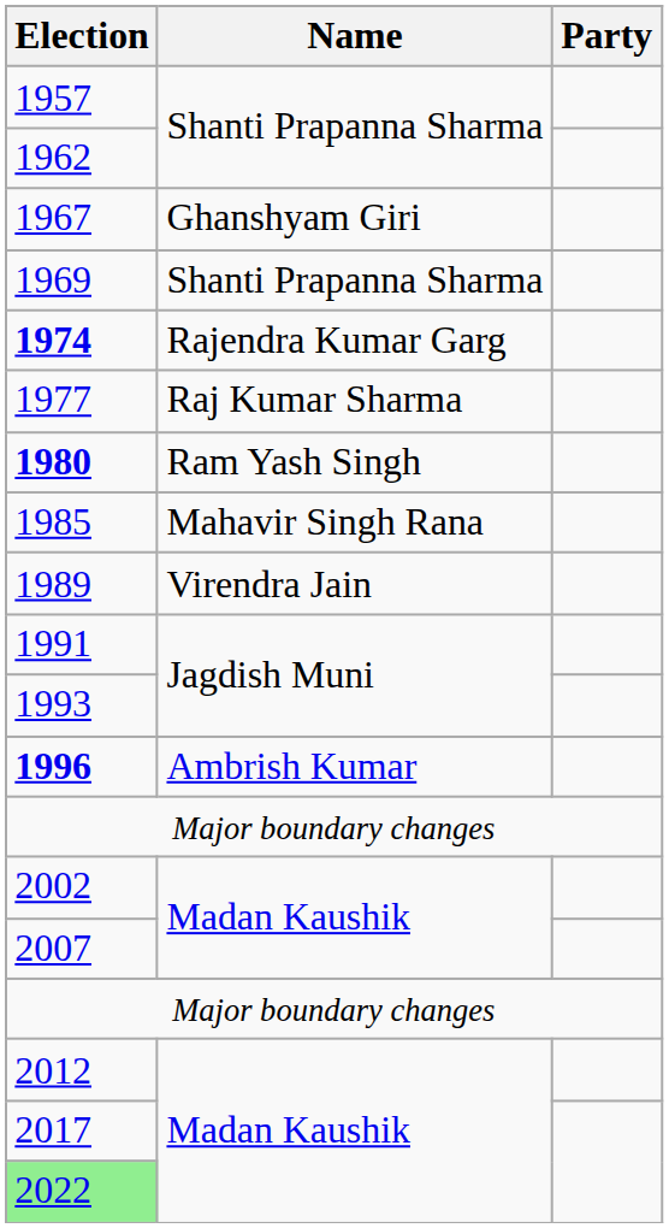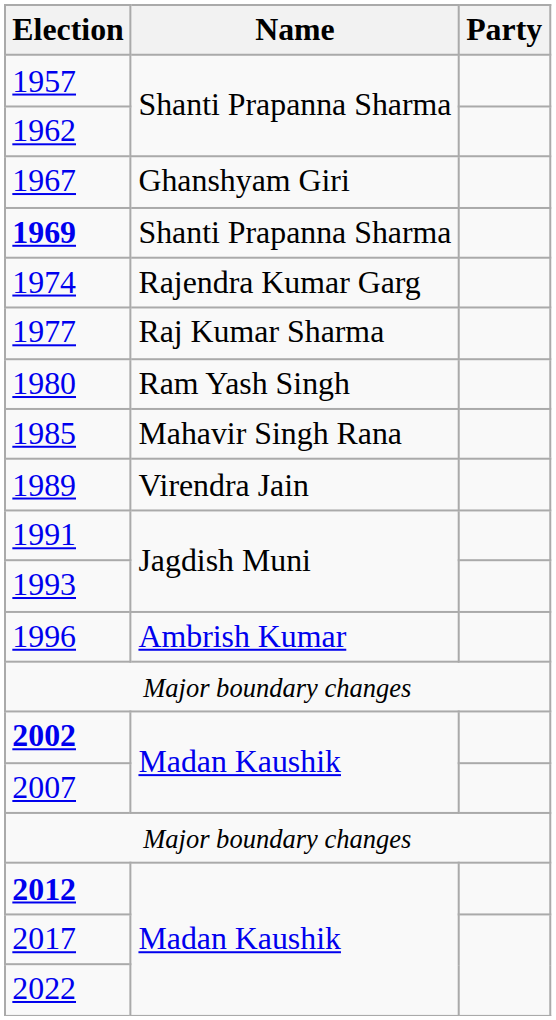1969 | Election: normal -> bold
1974 | Election: bold -> normal
1980 | Election: bold -> normal
1996 | Election: bold -> normal
2002 | Election: normal -> bold
2012 | Election: normal -> bold
2022 | Election: lightgreen background -> no background
